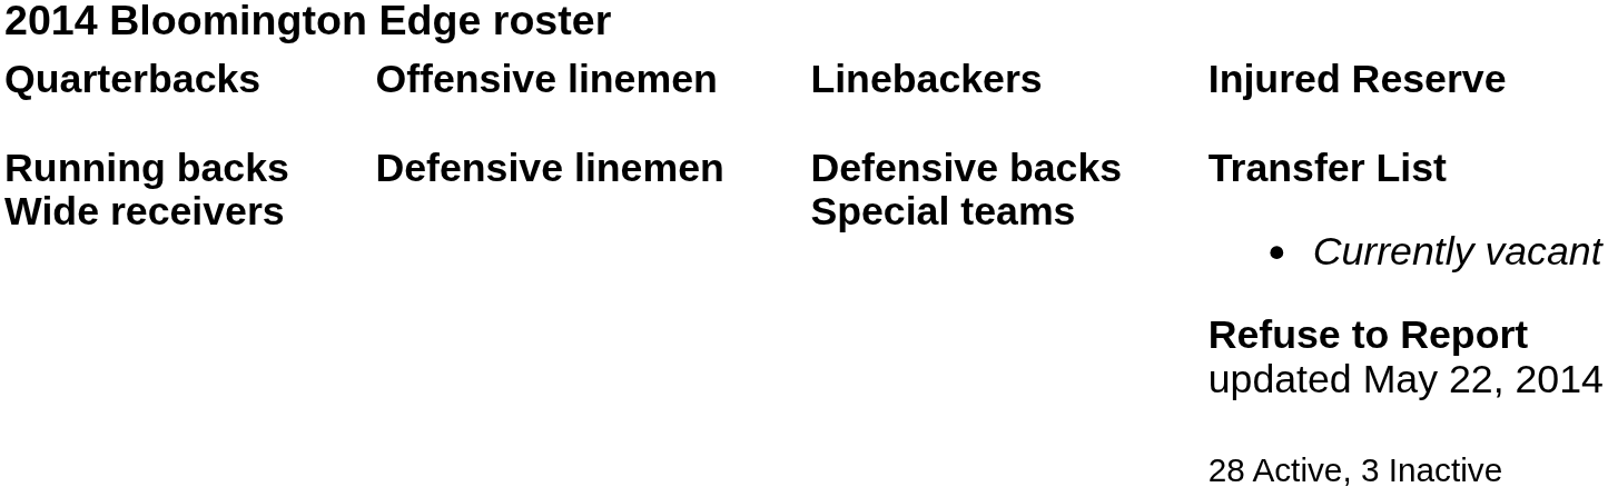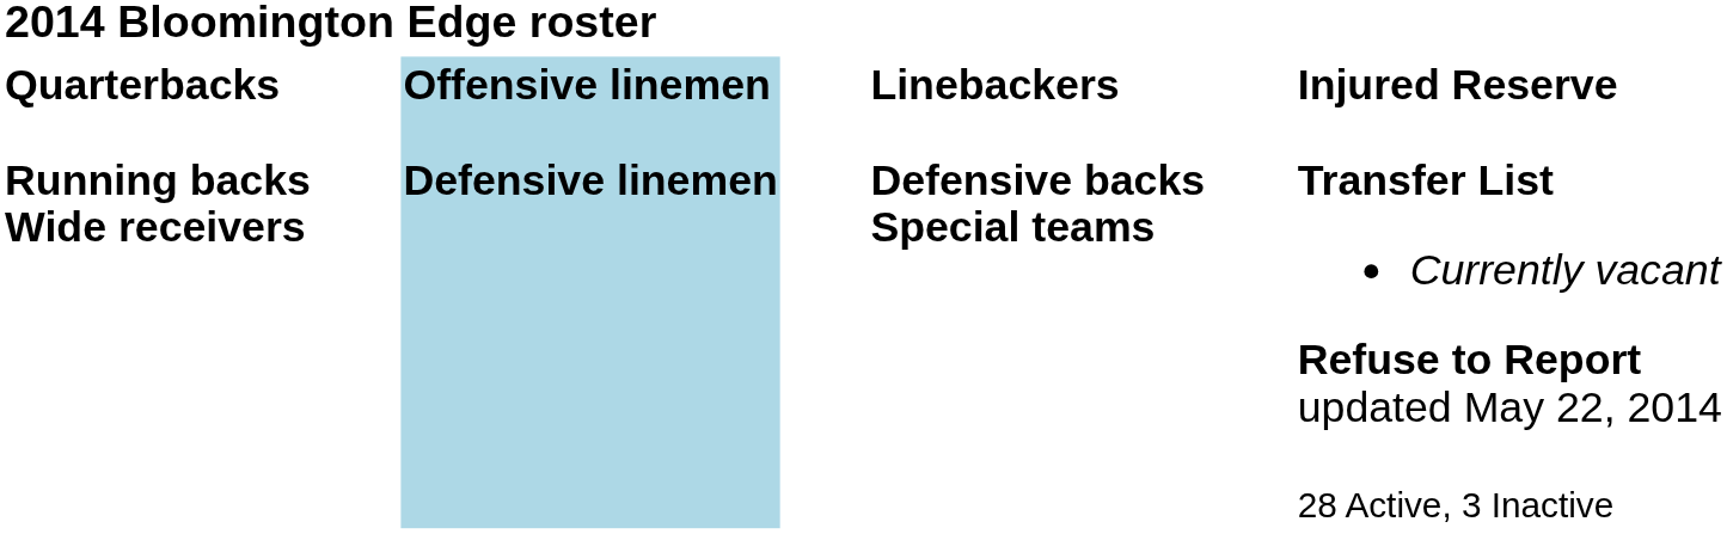Quarterbacks Running backs Wide receivers | column 2: no background -> lightblue background
